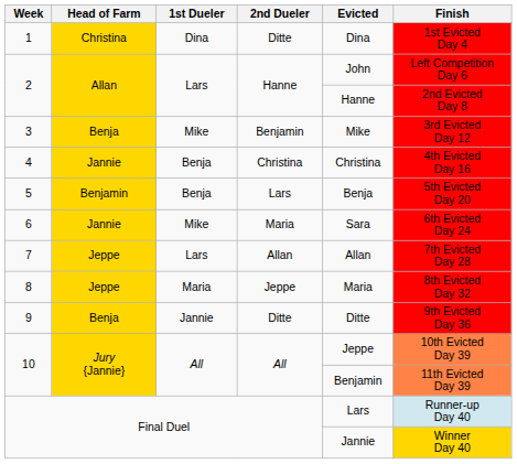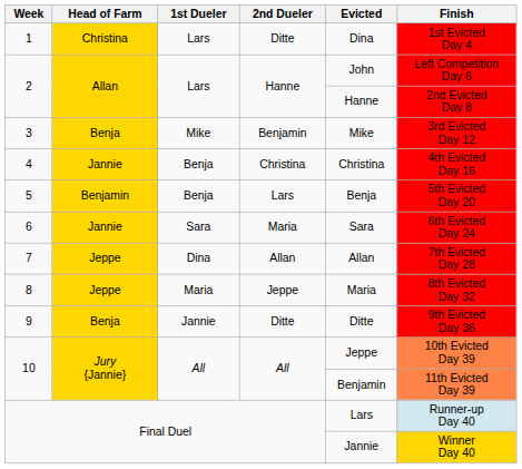1 | 1st Dueler: Dina -> Lars
6 | 1st Dueler: Mike -> Sara
7 | 1st Dueler: Lars -> Dina
